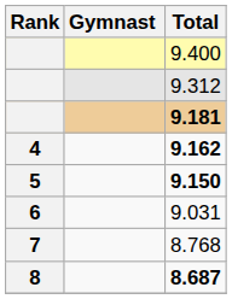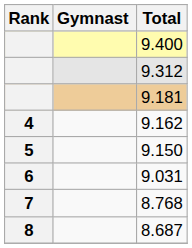9.181 | Total: bold -> normal
9.162 | Total: bold -> normal
9.150 | Total: bold -> normal
8.687 | Total: bold -> normal
